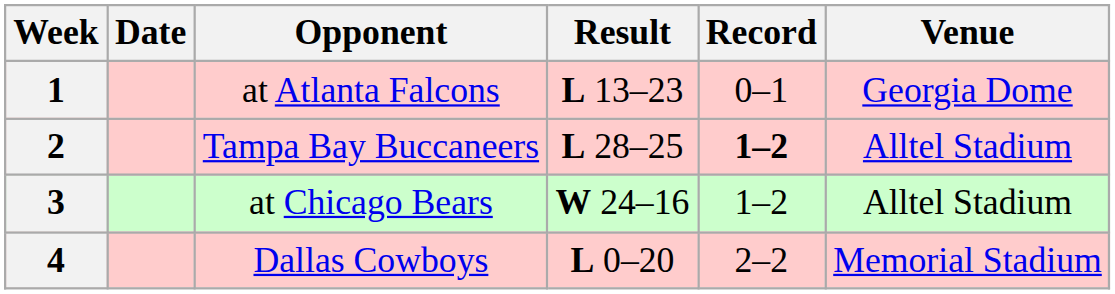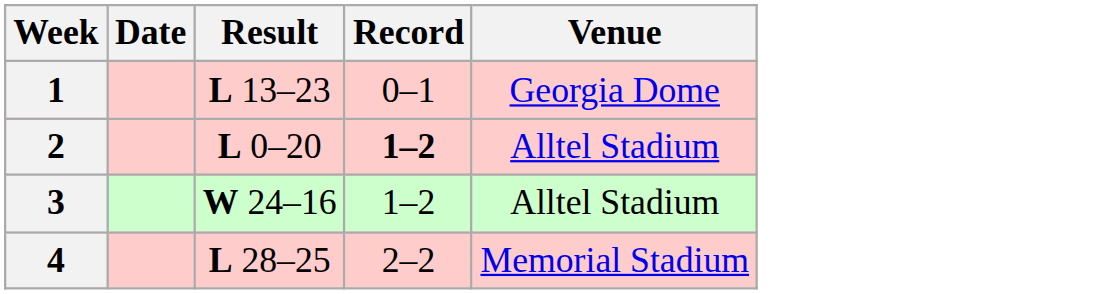- column: Opponent | at Atlanta Falcons | Tampa Bay Buccaneers | at Chicago Bears | Dallas Cowboys
2 | Result: L 28–25 -> L 0–20
4 | Result: L 0–20 -> L 28–25
